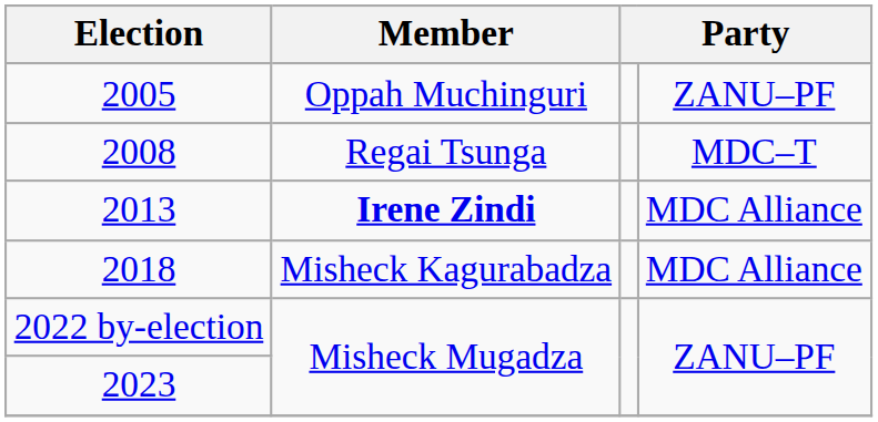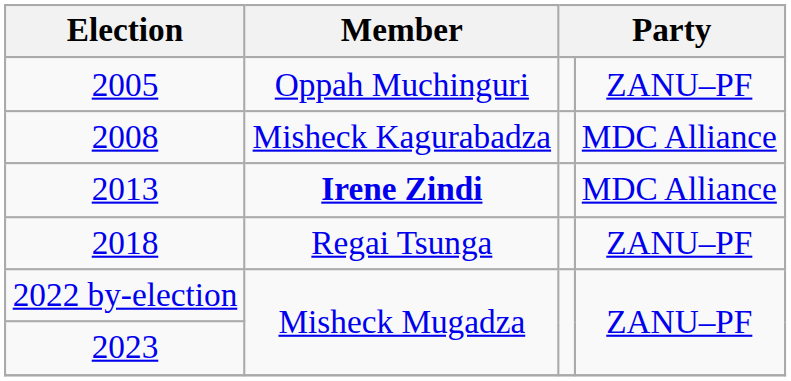2008 | Member: Regai Tsunga -> Misheck Kagurabadza
2008 | column 4: MDC–T -> MDC Alliance
2018 | Member: Misheck Kagurabadza -> Regai Tsunga
2018 | column 4: MDC Alliance -> ZANU–PF
